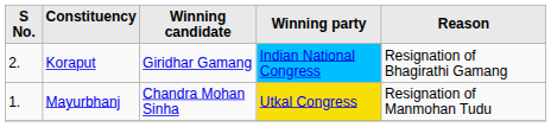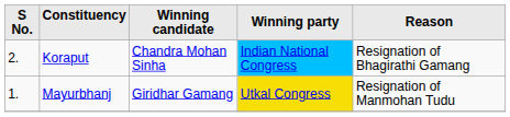Koraput | Winning candidate: Giridhar Gamang -> Chandra Mohan Sinha
Mayurbhanj | Winning candidate: Chandra Mohan Sinha -> Giridhar Gamang
